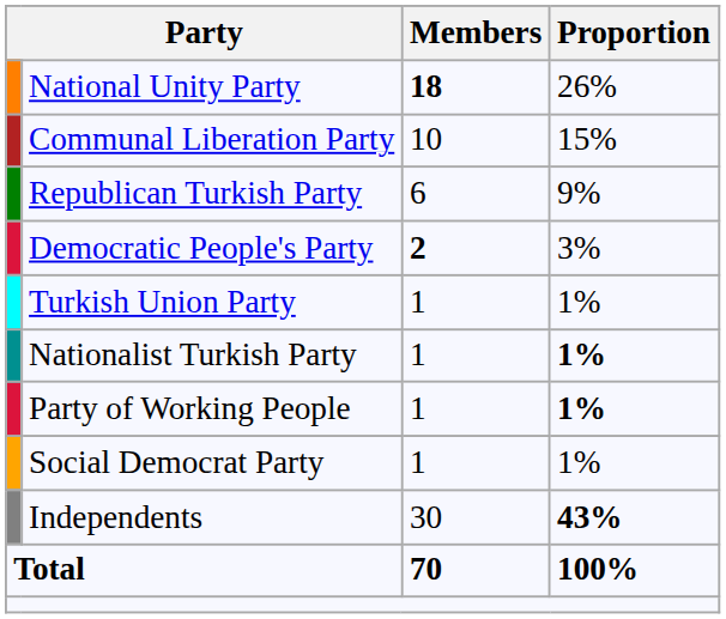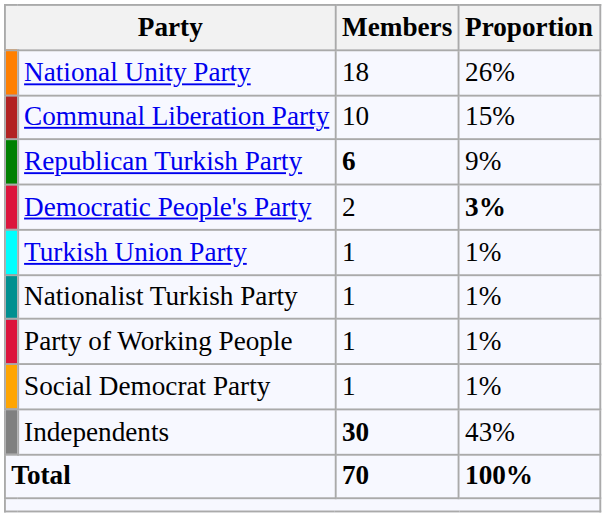National Unity Party | Members: bold -> normal
Republican Turkish Party | Members: normal -> bold
Democratic People's Party | Members: bold -> normal
Democratic People's Party | Proportion: normal -> bold
Nationalist Turkish Party | Proportion: bold -> normal
Party of Working People | Proportion: bold -> normal
Independents | Members: normal -> bold
Independents | Proportion: bold -> normal
